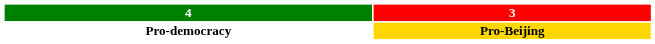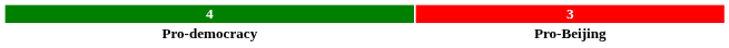Pro-democracy | 3: gold background -> no background
